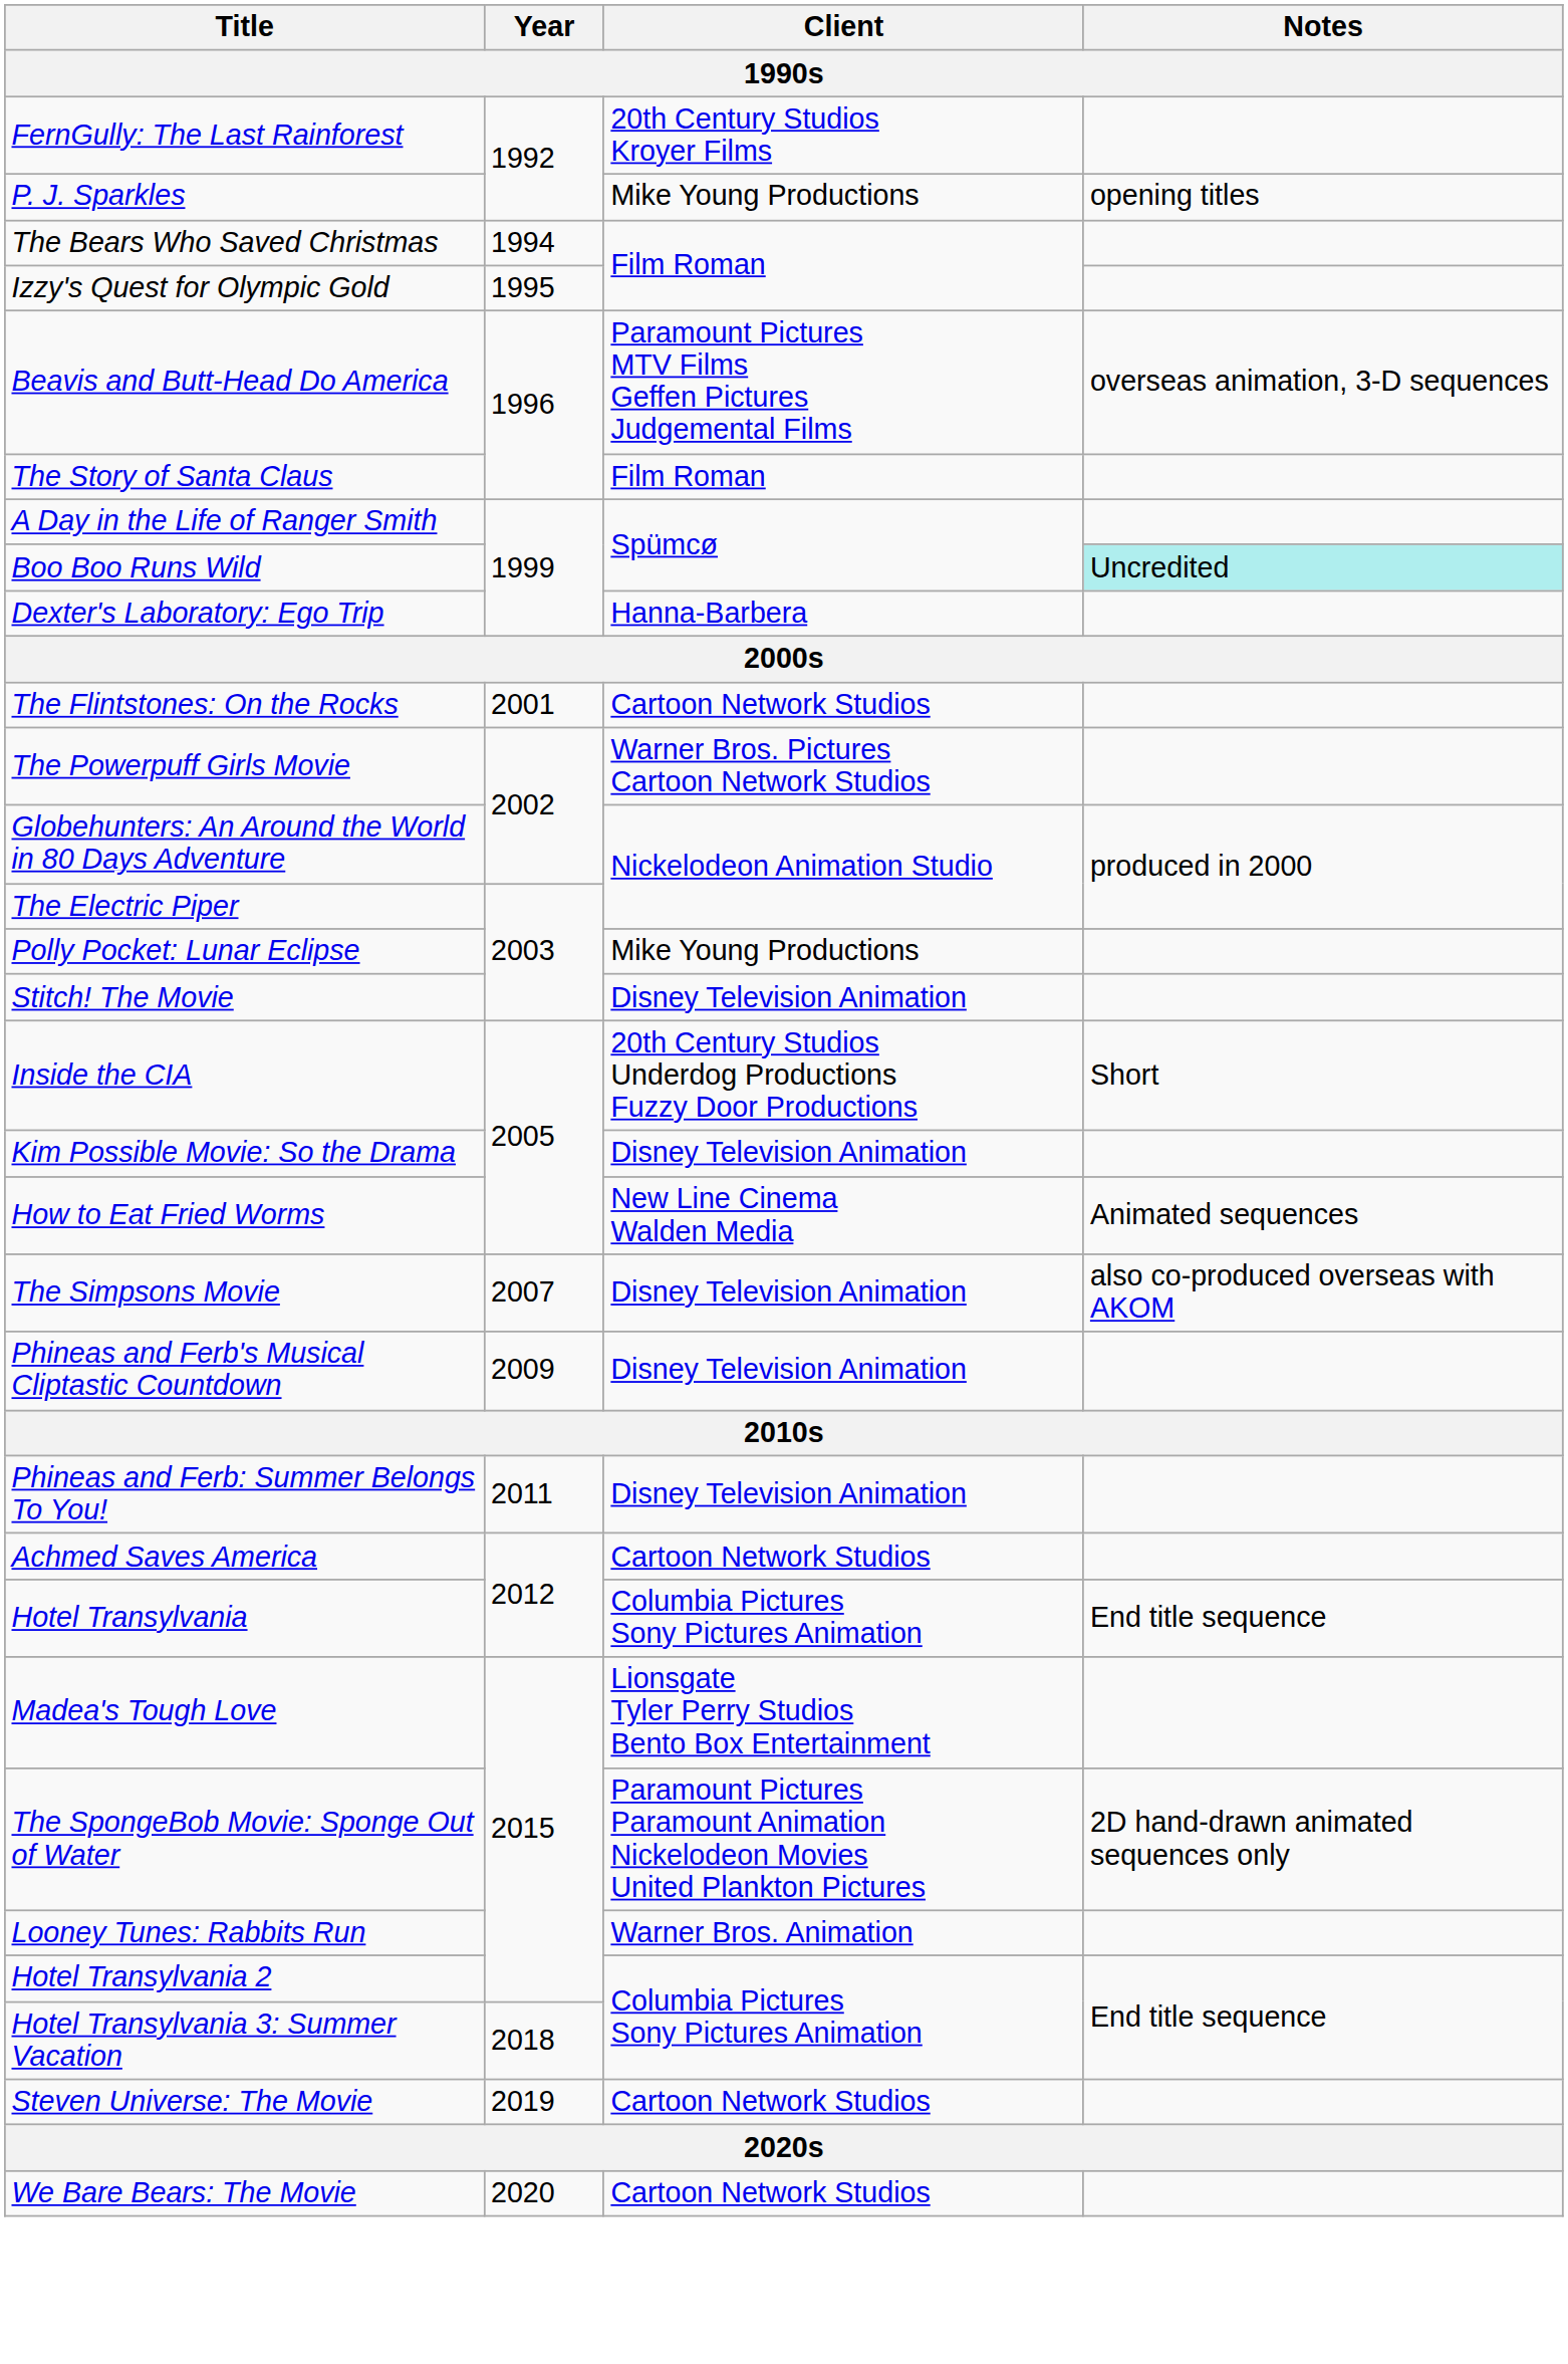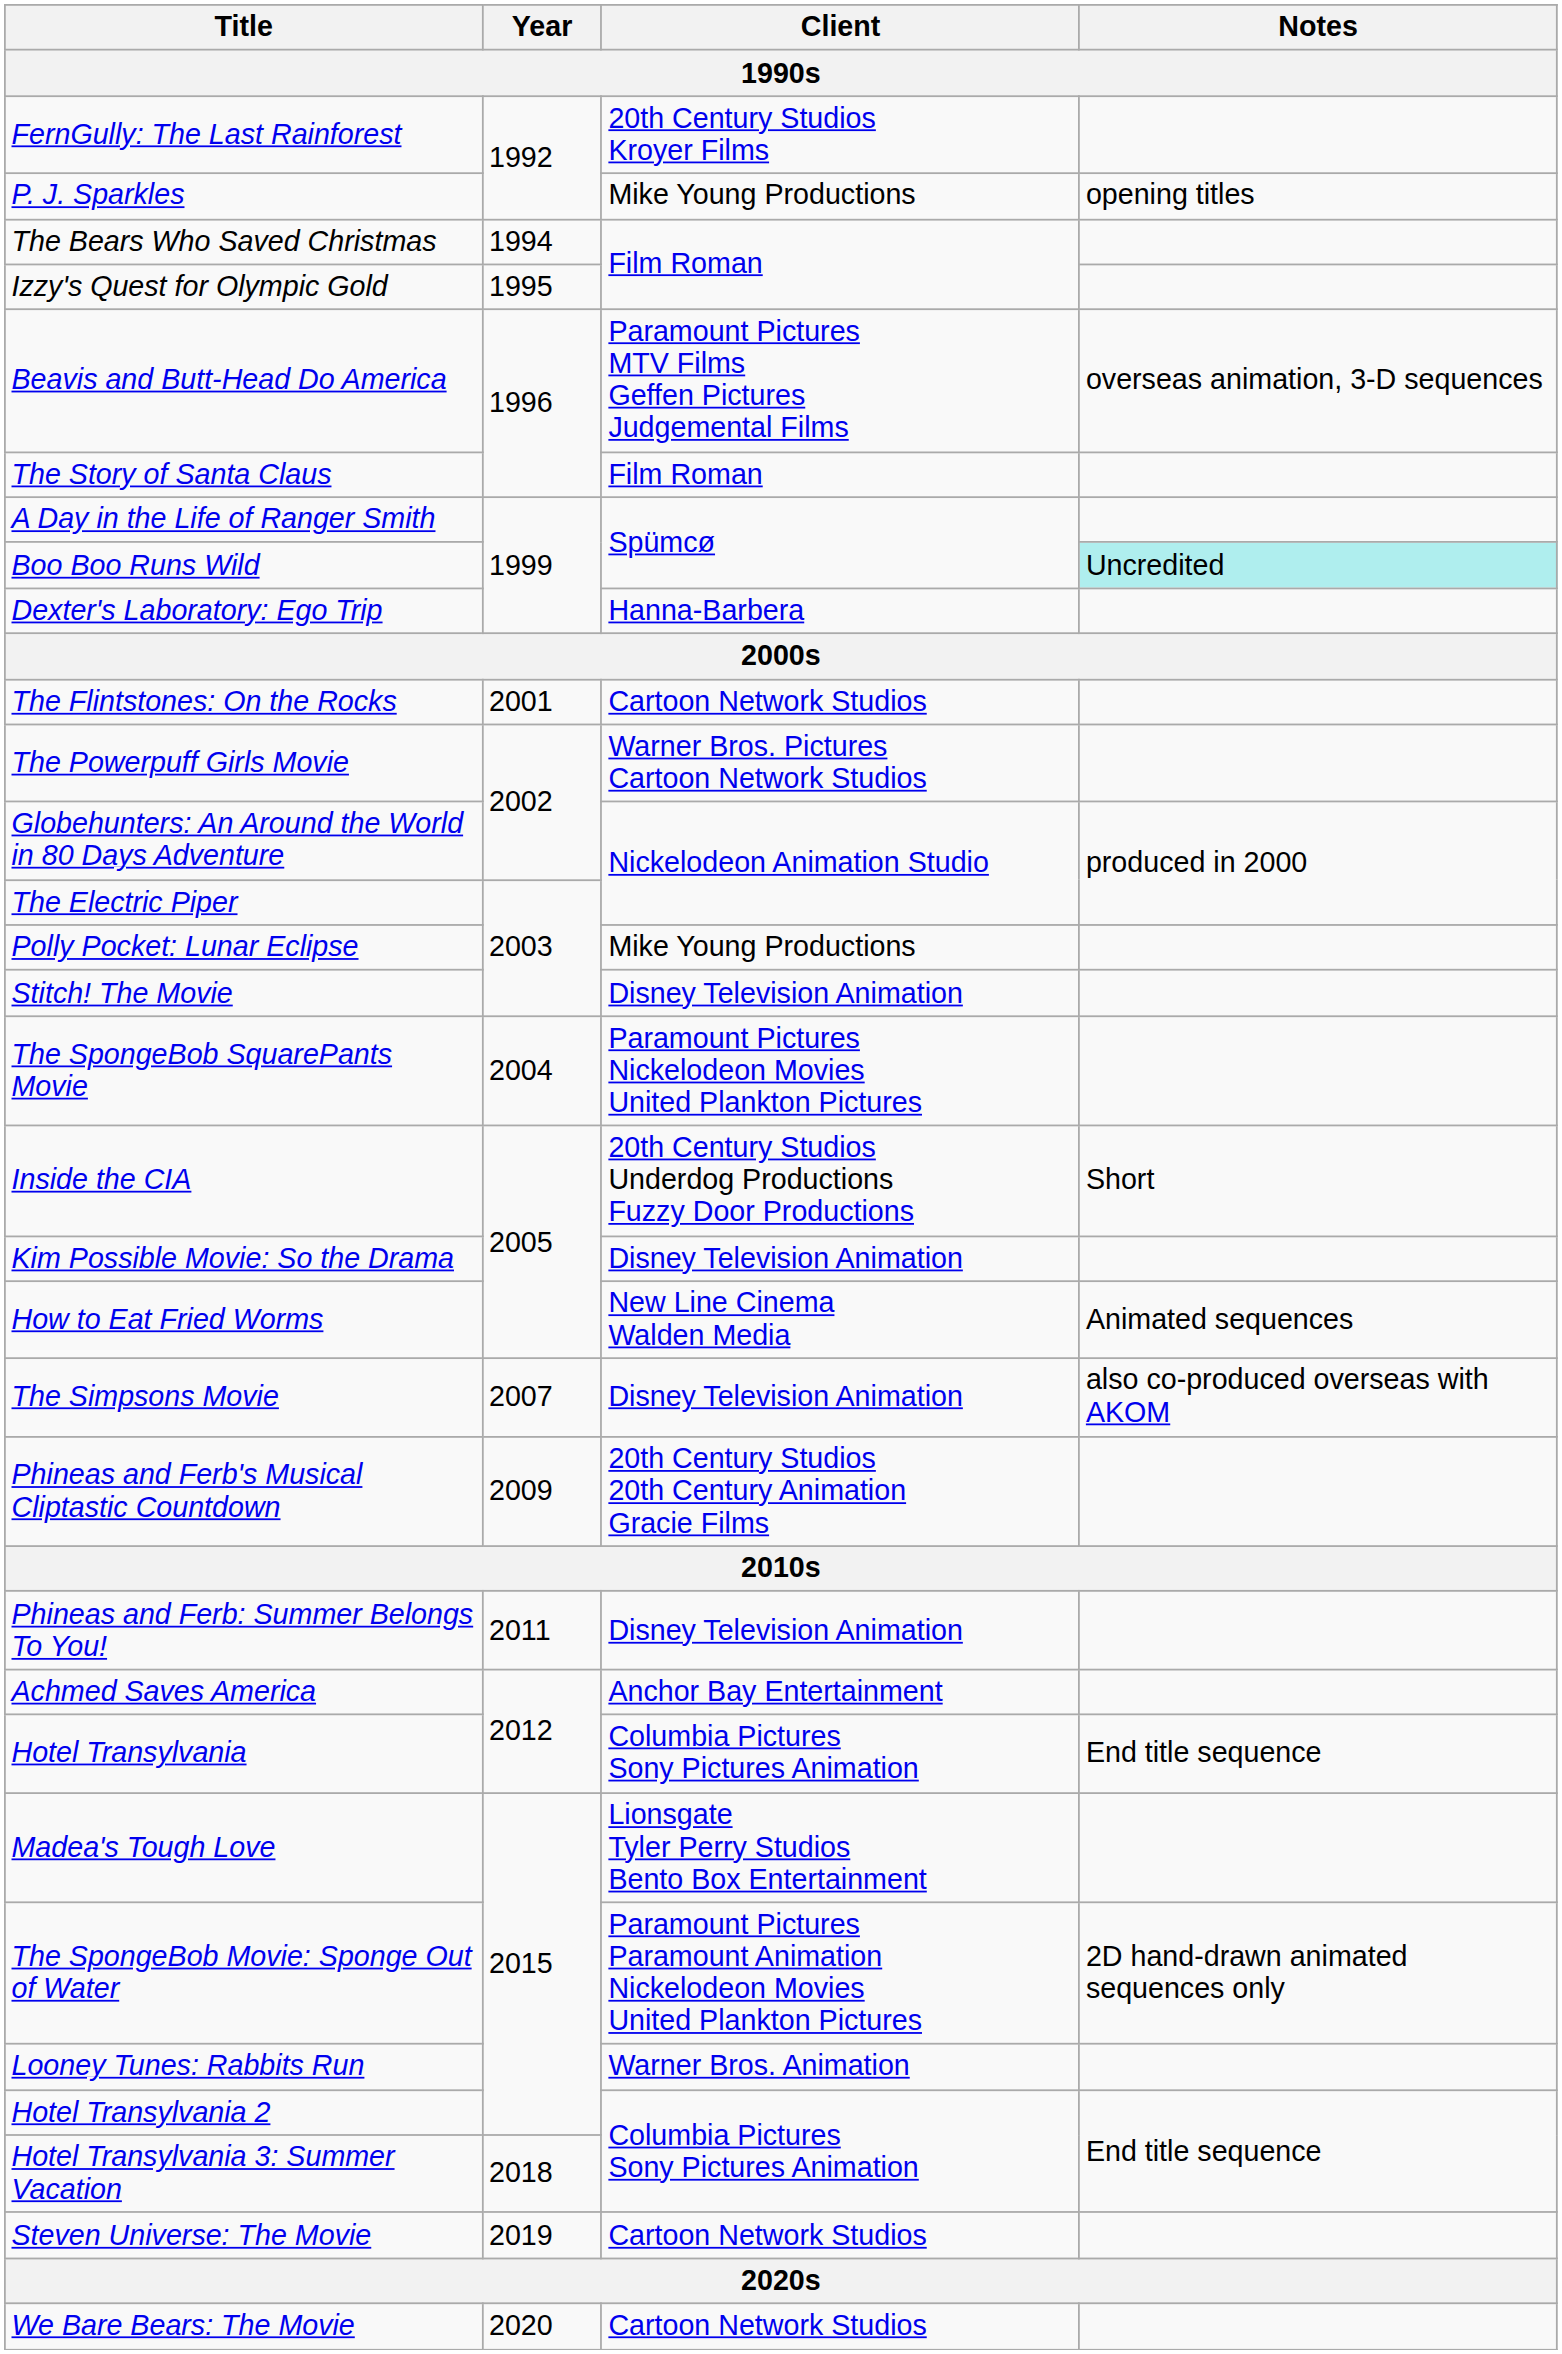+ row: The SpongeBob SquarePants Movie | 2004 | Paramount Pictures Nickelodeon Movies United Plankton Pictures
Phineas and Ferb's Musical Cliptastic Countdown | Client: Disney Television Animation -> 20th Century Studios 20th Century Animation Gracie Films
Achmed Saves America | Client: Cartoon Network Studios -> Anchor Bay Entertainment
